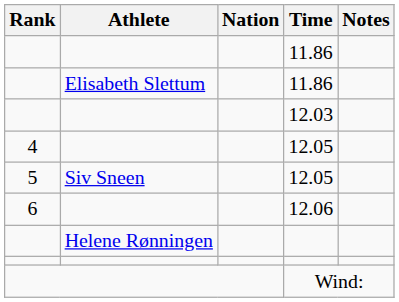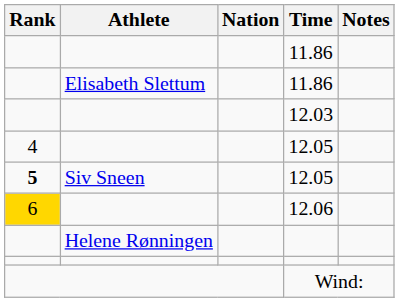Siv Sneen / 12.05 | Rank: normal -> bold
12.06 | Rank: no background -> gold background
